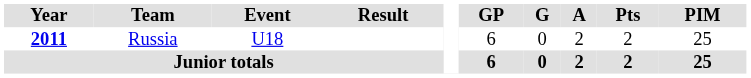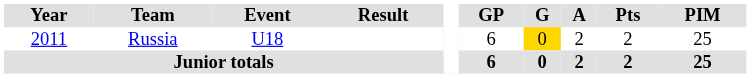Russia | Year: bold -> normal
Russia | G: no background -> gold background
